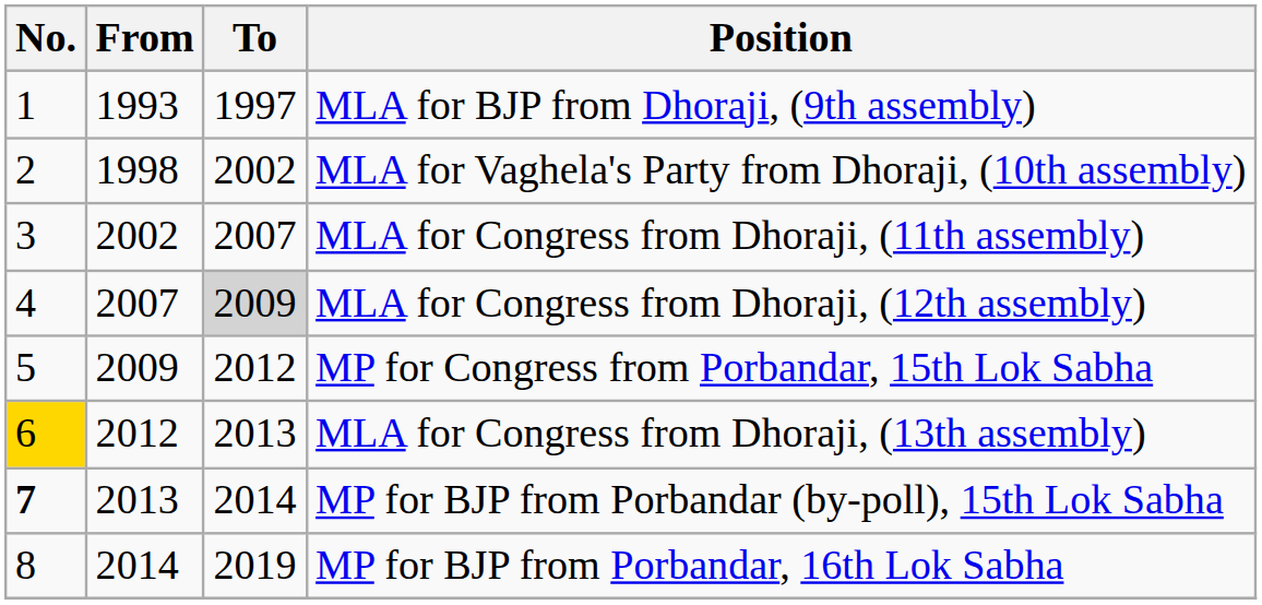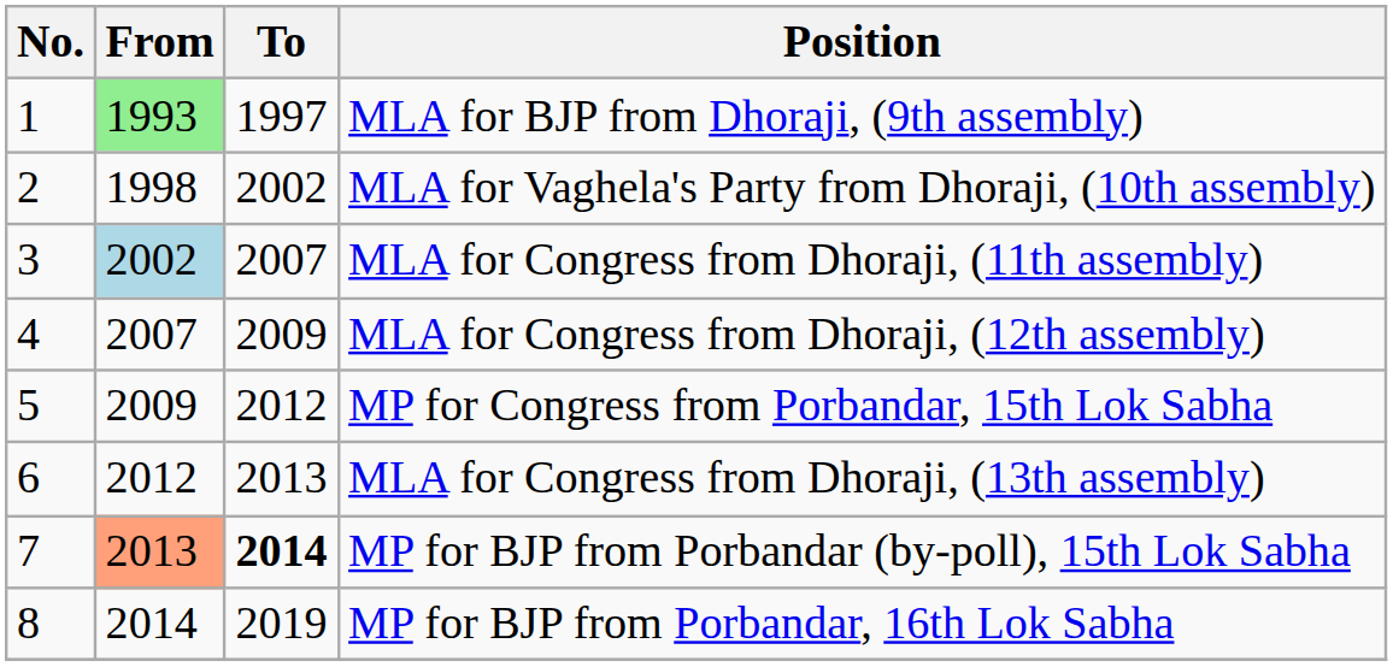MLA for BJP from Dhoraji, (9th assembly) | From: no background -> lightgreen background
MLA for Congress from Dhoraji, (11th assembly) | From: no background -> lightblue background
MLA for Congress from Dhoraji, (12th assembly) | To: lightgrey background -> no background
MLA for Congress from Dhoraji, (13th assembly) | No.: gold background -> no background
MP for BJP from Porbandar (by-poll), 15th Lok Sabha | No.: bold -> normal
MP for BJP from Porbandar (by-poll), 15th Lok Sabha | From: no background -> lightsalmon background
MP for BJP from Porbandar (by-poll), 15th Lok Sabha | To: normal -> bold
